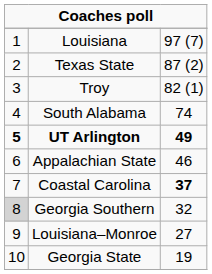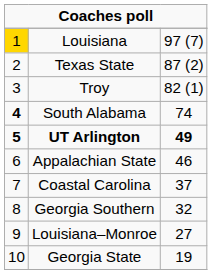Louisiana | column 1: no background -> gold background
South Alabama | column 1: normal -> bold
Coastal Carolina | column 3: bold -> normal
Georgia Southern | column 1: lightgrey background -> no background
